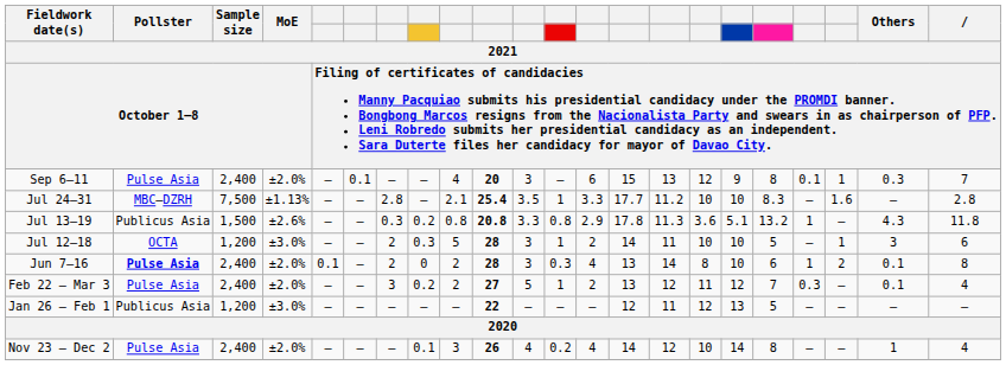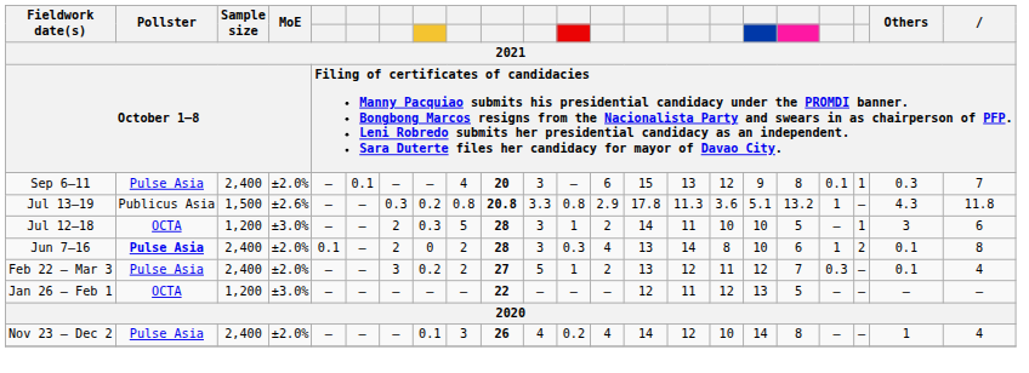- row: Jul 24–31 | MBC–DZRH | 7,500 | ±1.13% | — | — | 2.8 | — | 2.1 | 25.4 | 3.5 | 1 | 3.3 | 17.7 | 11.2 | 10 | 10 | 8.3 | — | 1.6 | — | 2.8
Jan 26 – Feb 1 | Pollster / October 1–8: Publicus Asia -> OCTA
